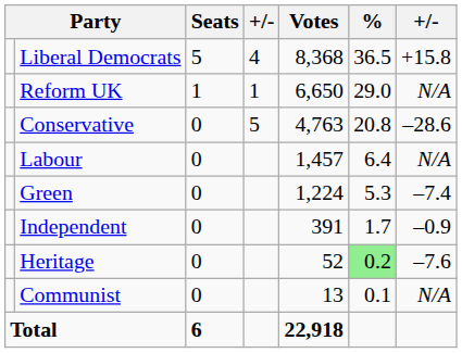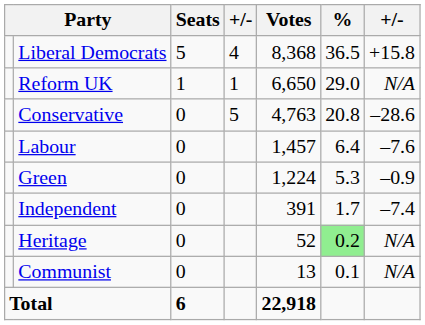Labour | column 7: N/A -> –7.6
Green | column 7: –7.4 -> –0.9
Independent | column 7: –0.9 -> –7.4
Heritage | column 7: –7.6 -> N/A
